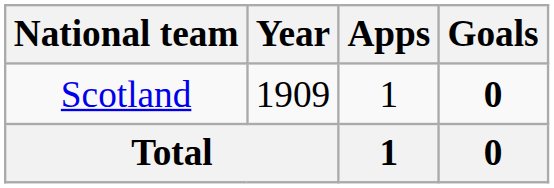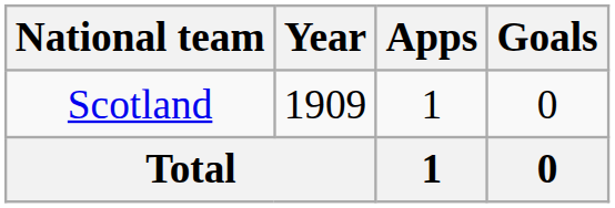Scotland | Goals: bold -> normal
